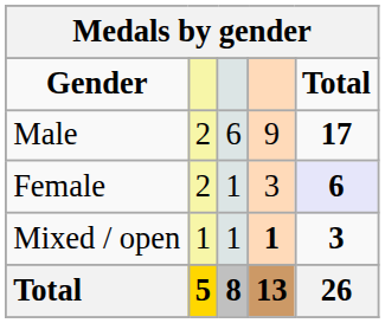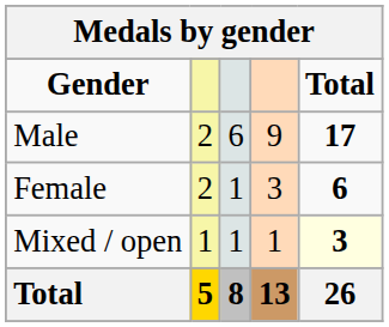Female | Total: lavender background -> no background
Mixed / open | column 4: bold -> normal
Mixed / open | Total: no background -> lightyellow background
